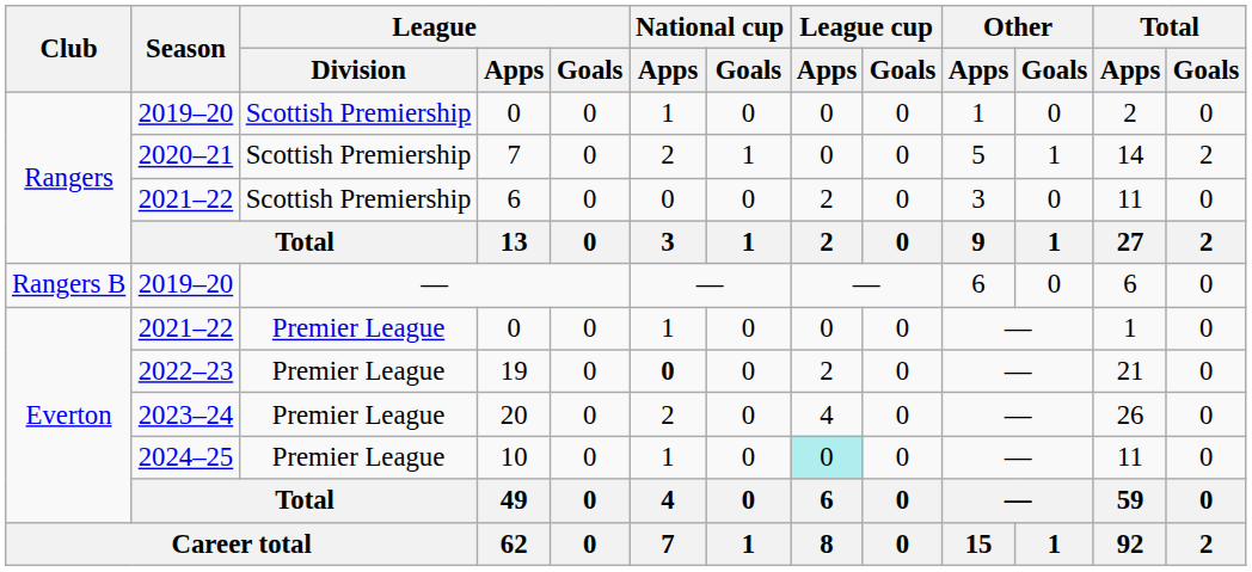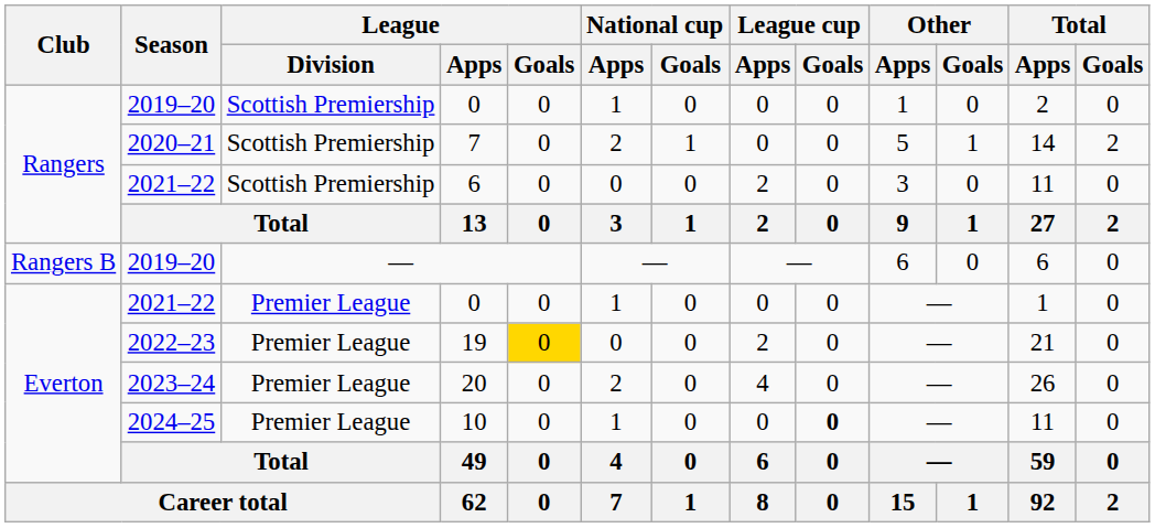19 | League / Goals: no background -> gold background
19 | National cup / Apps: bold -> normal
10 | League cup / Apps: paleturquoise background -> no background
10 | League cup / Goals: normal -> bold
